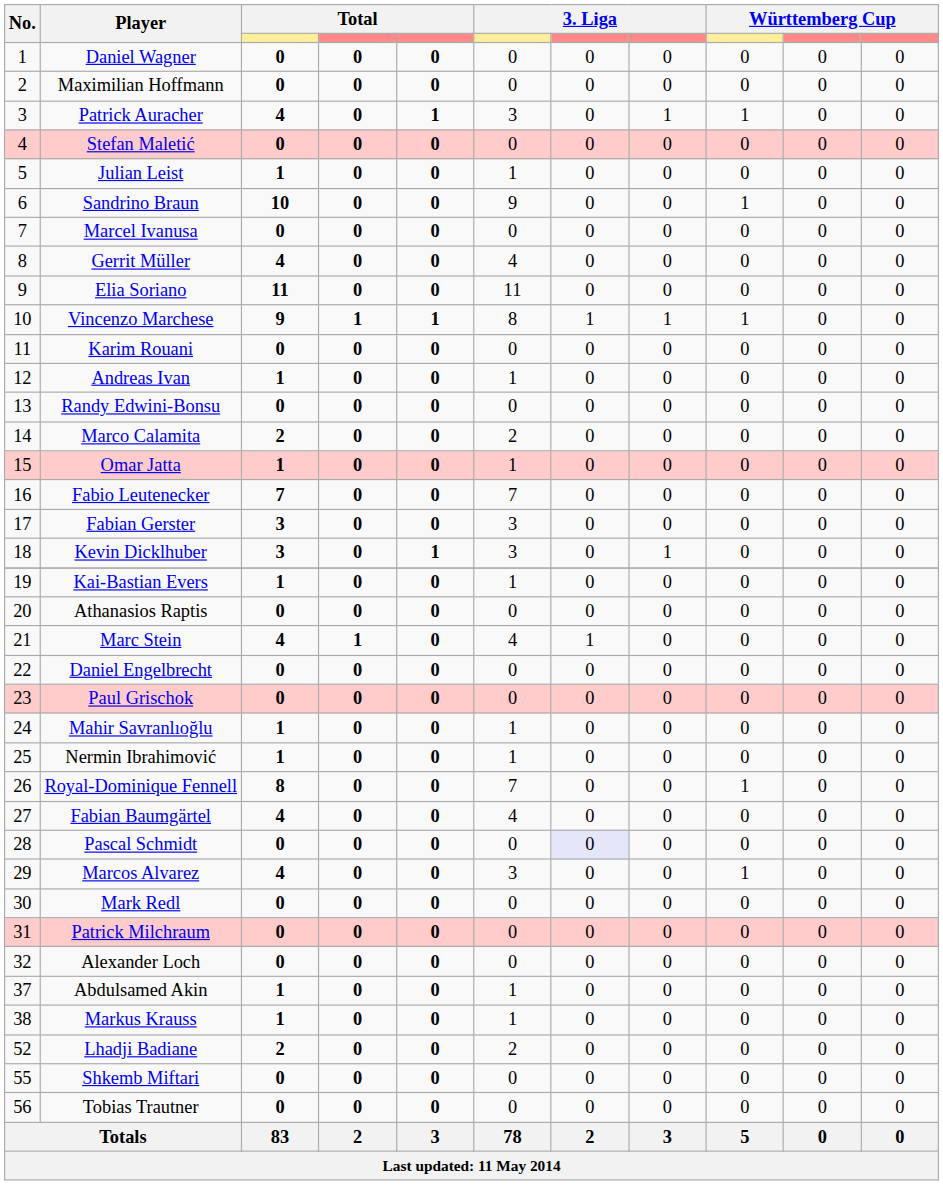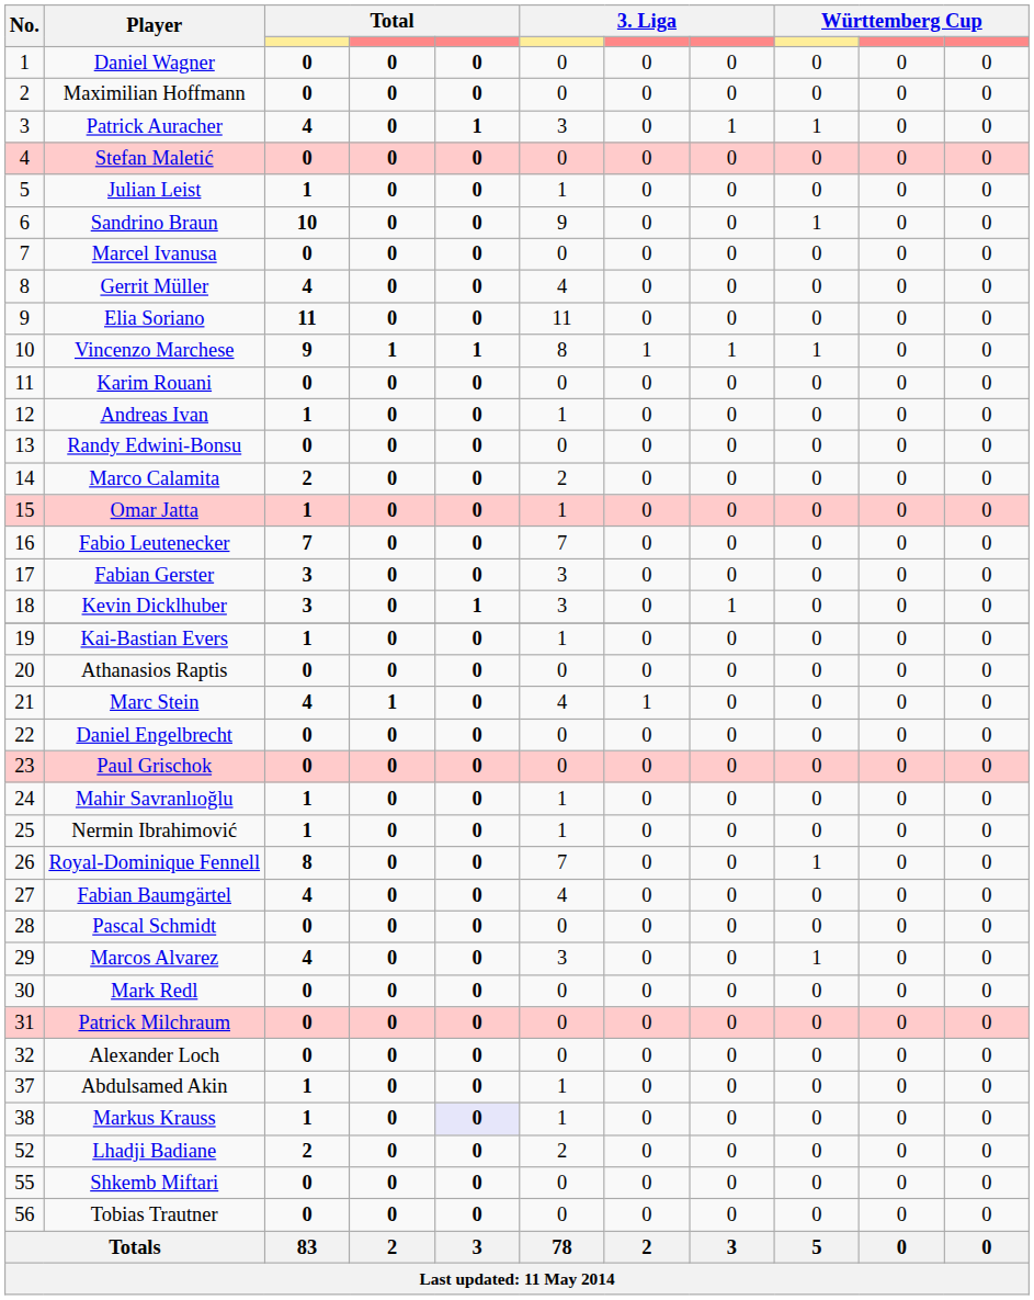Pascal Schmidt | column 7: lavender background -> no background
Markus Krauss | column 5: no background -> lavender background
